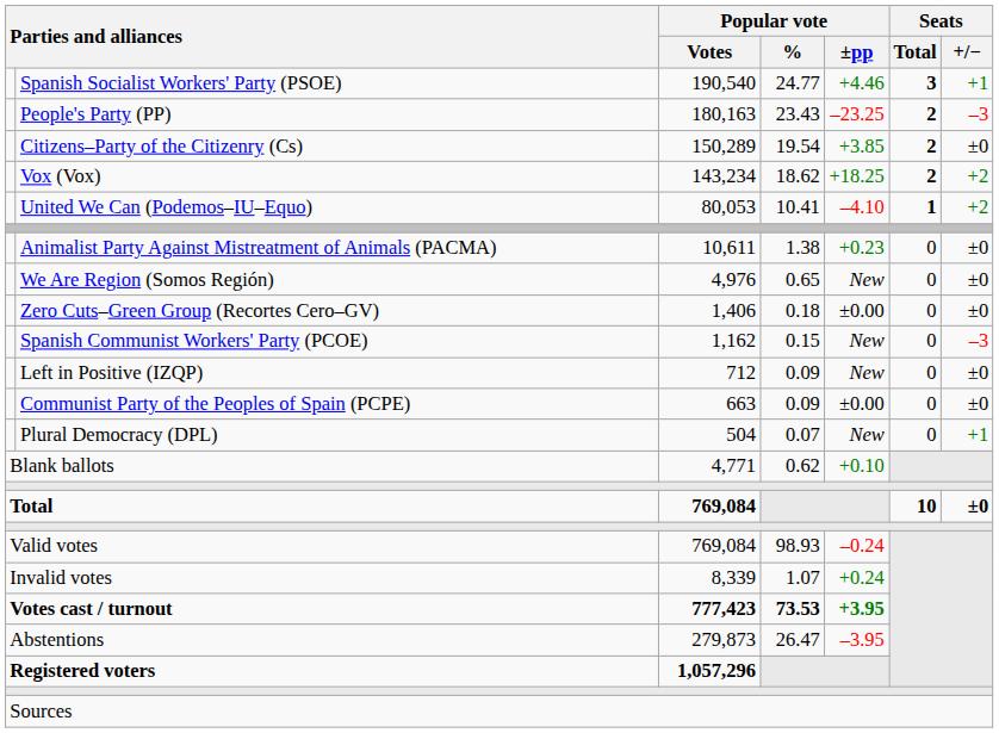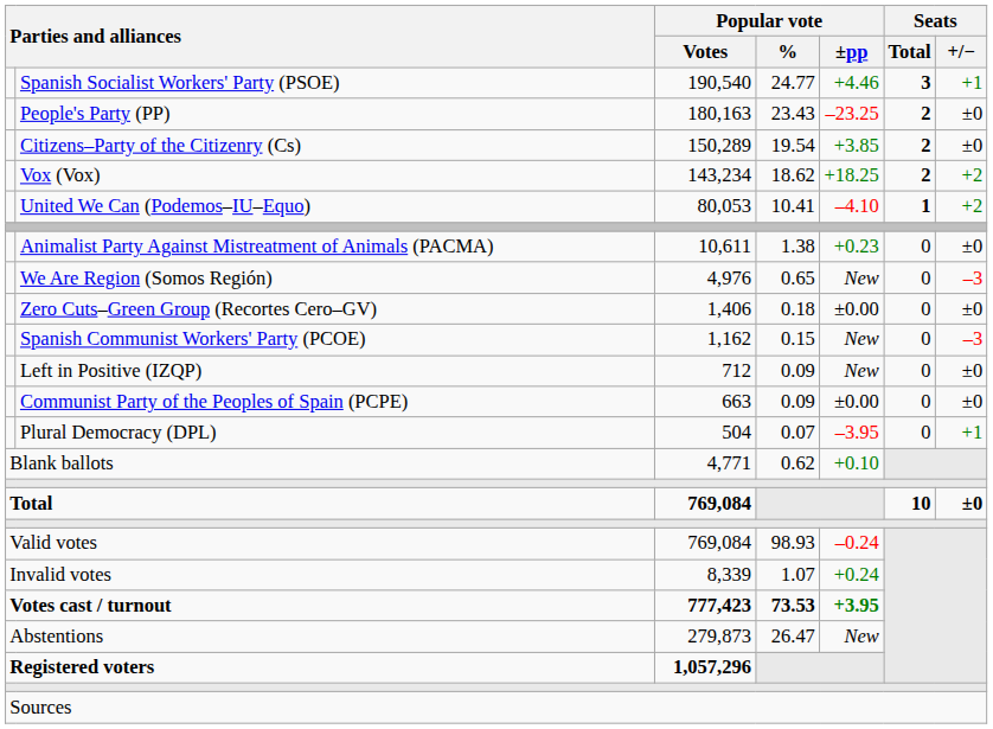People's Party (PP) | Seats / +/−: –3 -> ±0
We Are Region (Somos Región) | Seats / +/−: ±0 -> –3
Plural Democracy (DPL) | Popular vote / ±pp: New -> –3.95
Abstentions | Popular vote / ±pp: –3.95 -> New
